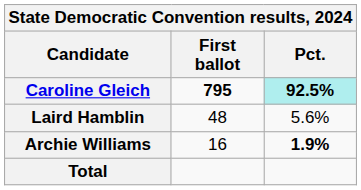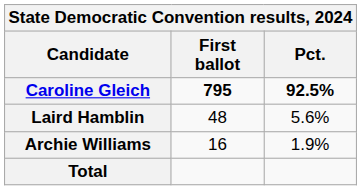Caroline Gleich | Pct.: paleturquoise background -> no background
Archie Williams | Pct.: bold -> normal
